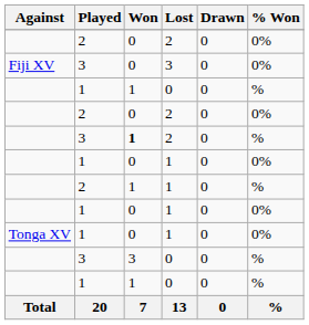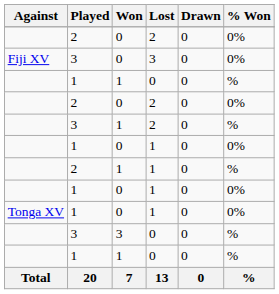3 / 2 | Won: bold -> normal
